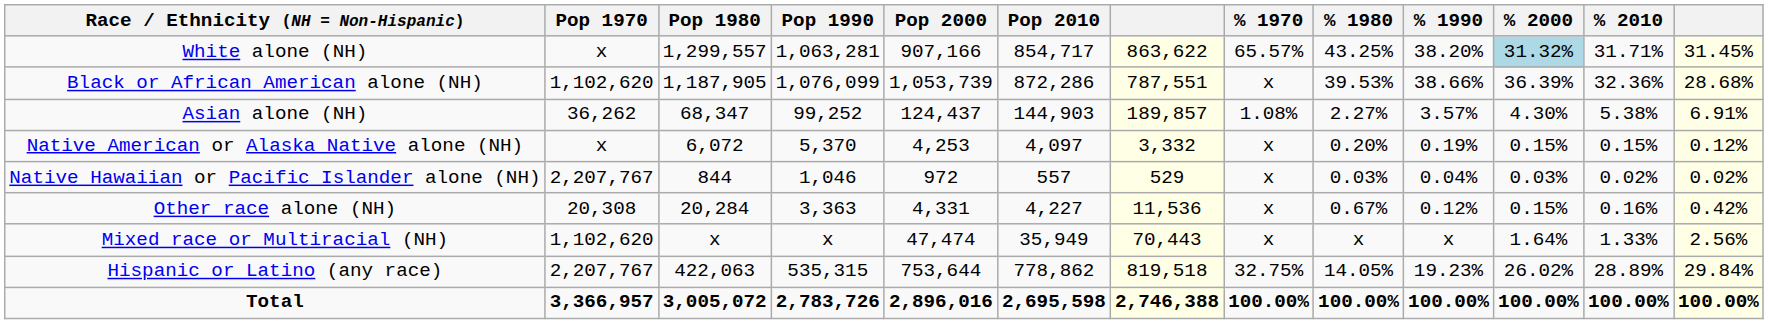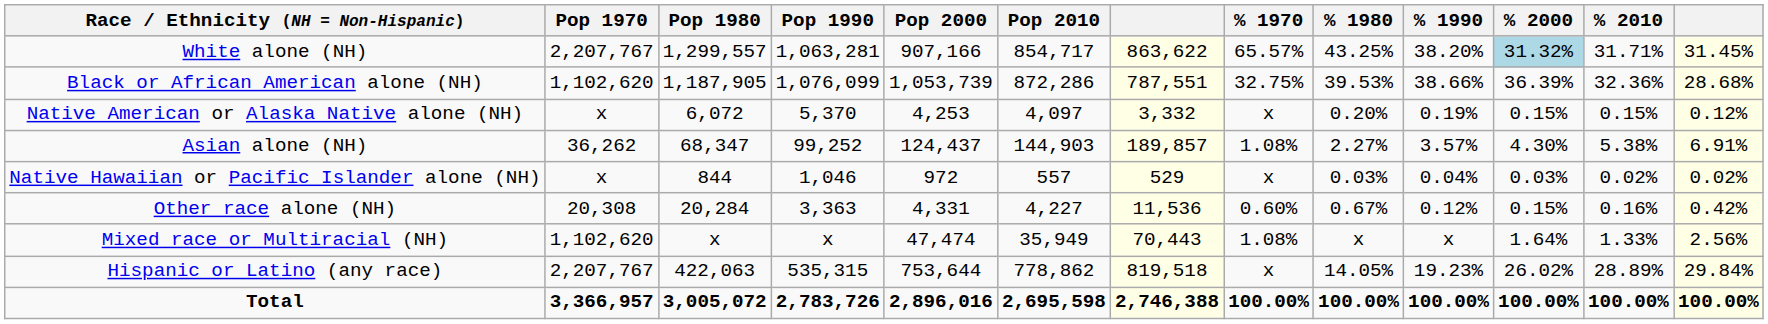White alone (NH) | Pop 1970: x -> 2,207,767
Black or African American alone (NH) | % 1970: x -> 32.75%
rows swapped: Native American or Alaska Native alone (NH) <-> Asian alone (NH)
Native Hawaiian or Pacific Islander alone (NH) | Pop 1970: 2,207,767 -> x
Other race alone (NH) | % 1970: x -> 0.60%
Mixed race or Multiracial (NH) | % 1970: x -> 1.08%
Hispanic or Latino (any race) | % 1970: 32.75% -> x
